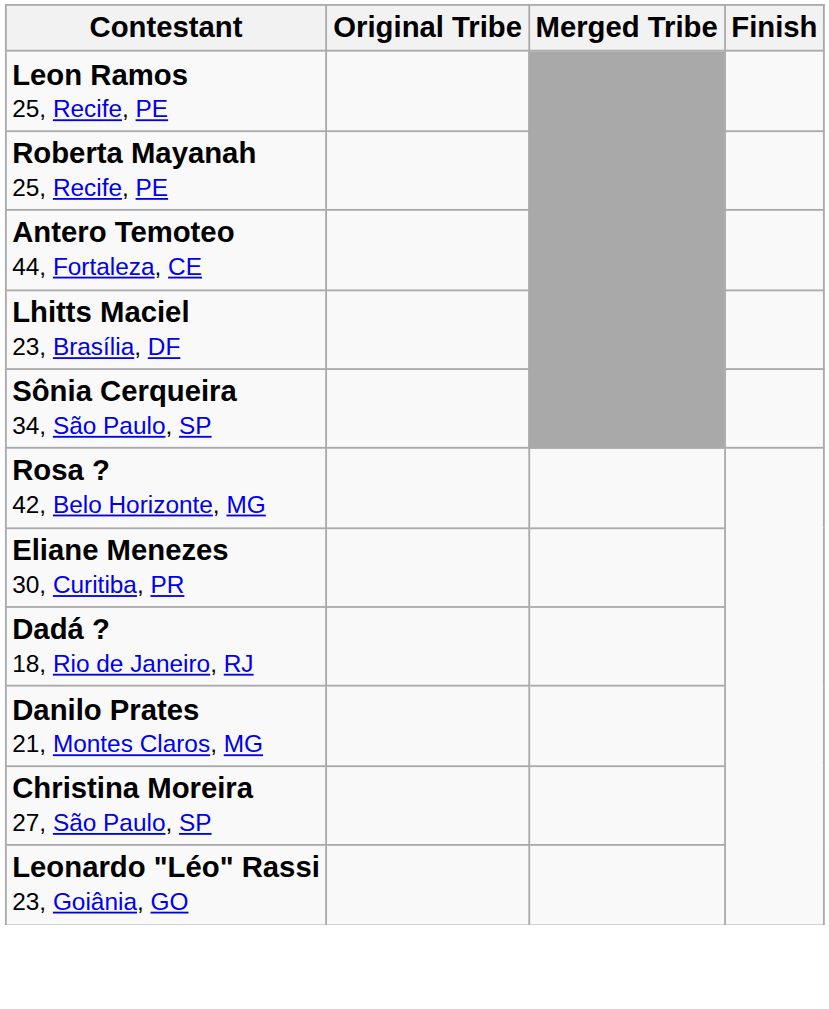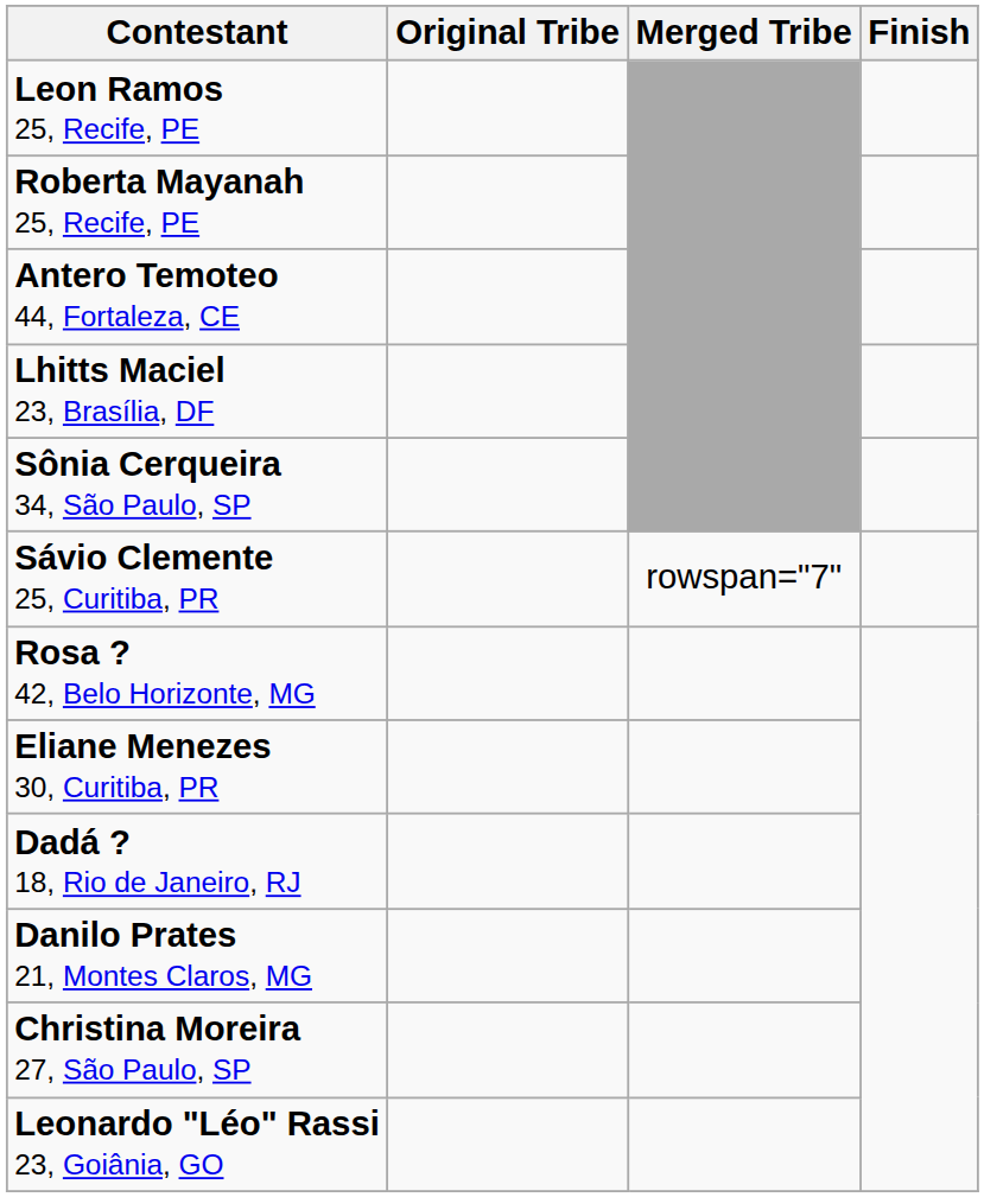+ row: Sávio Clemente 25, Curitiba, PR | rowspan="7"
